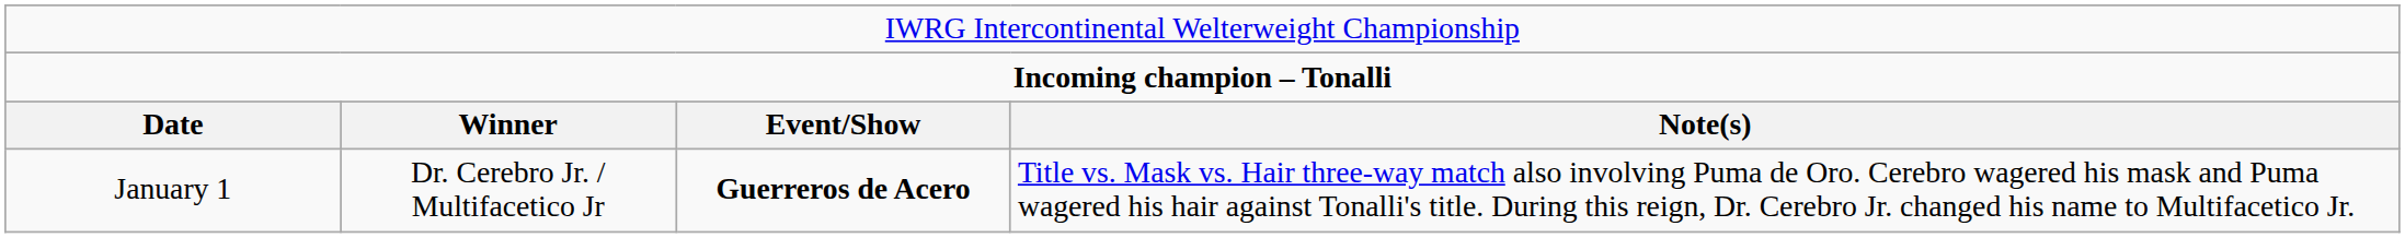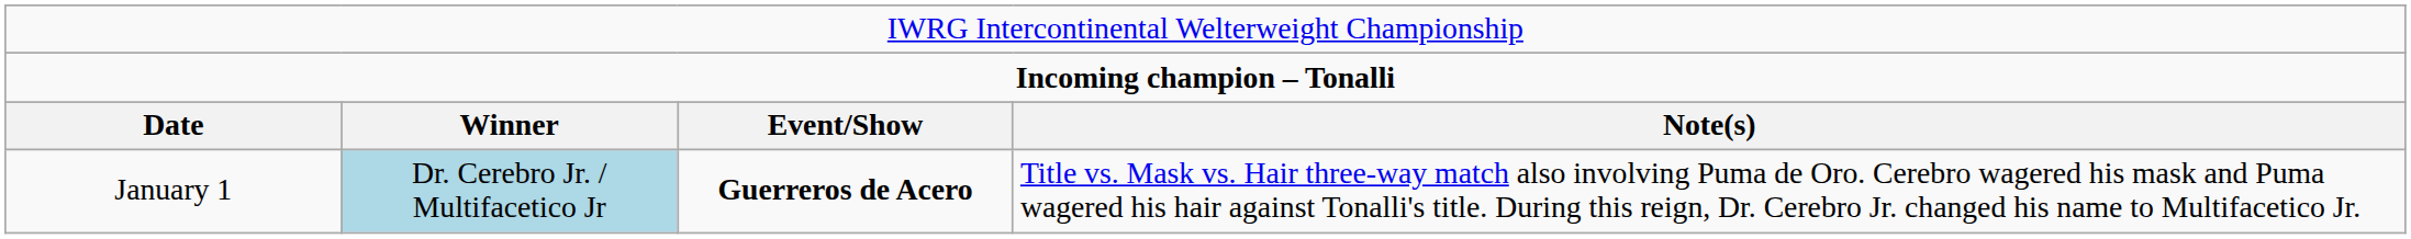January 1 | column 2: no background -> lightblue background
